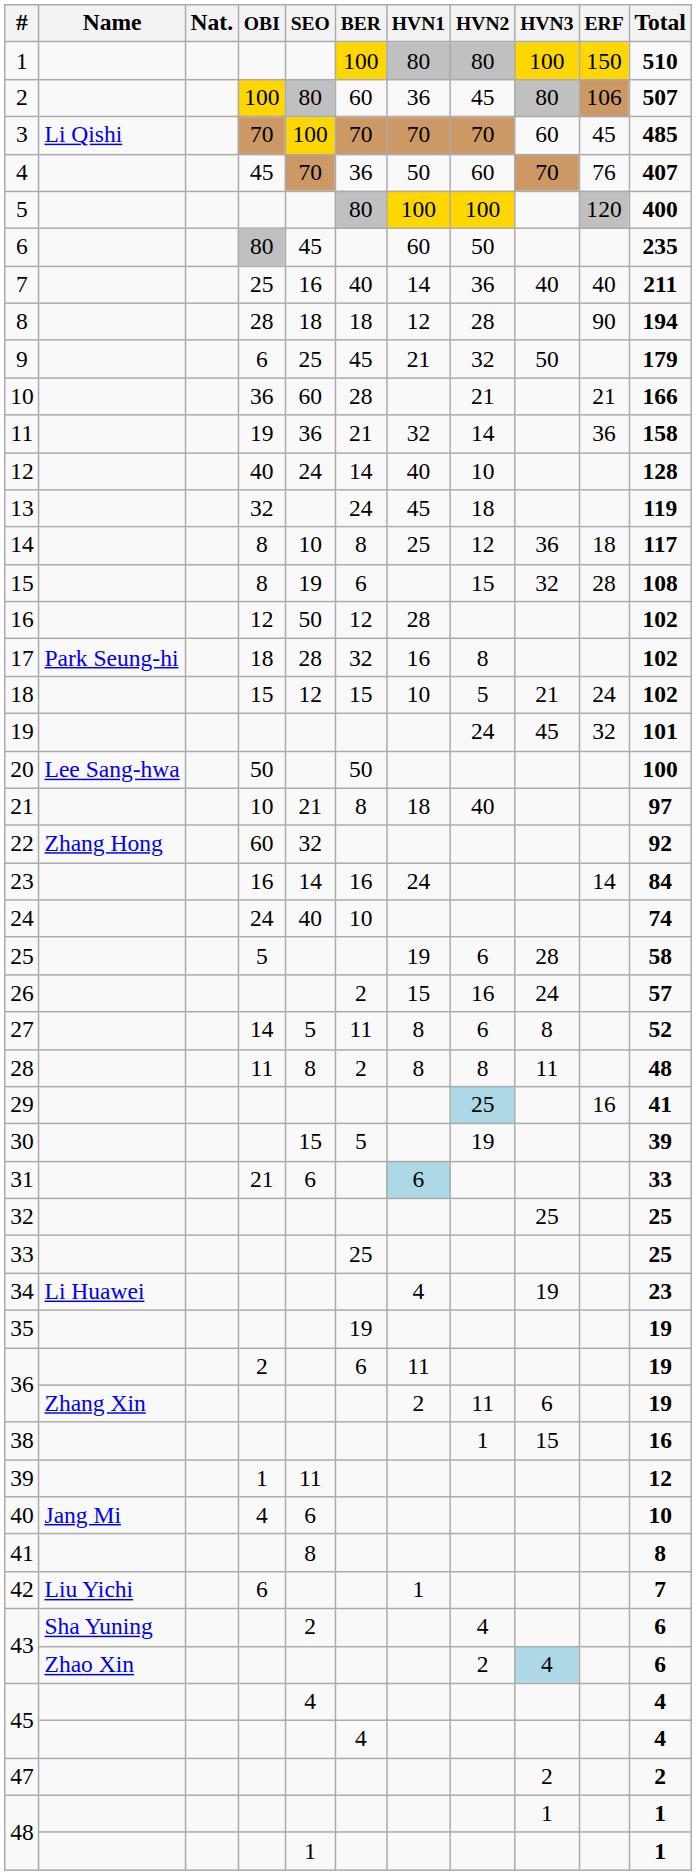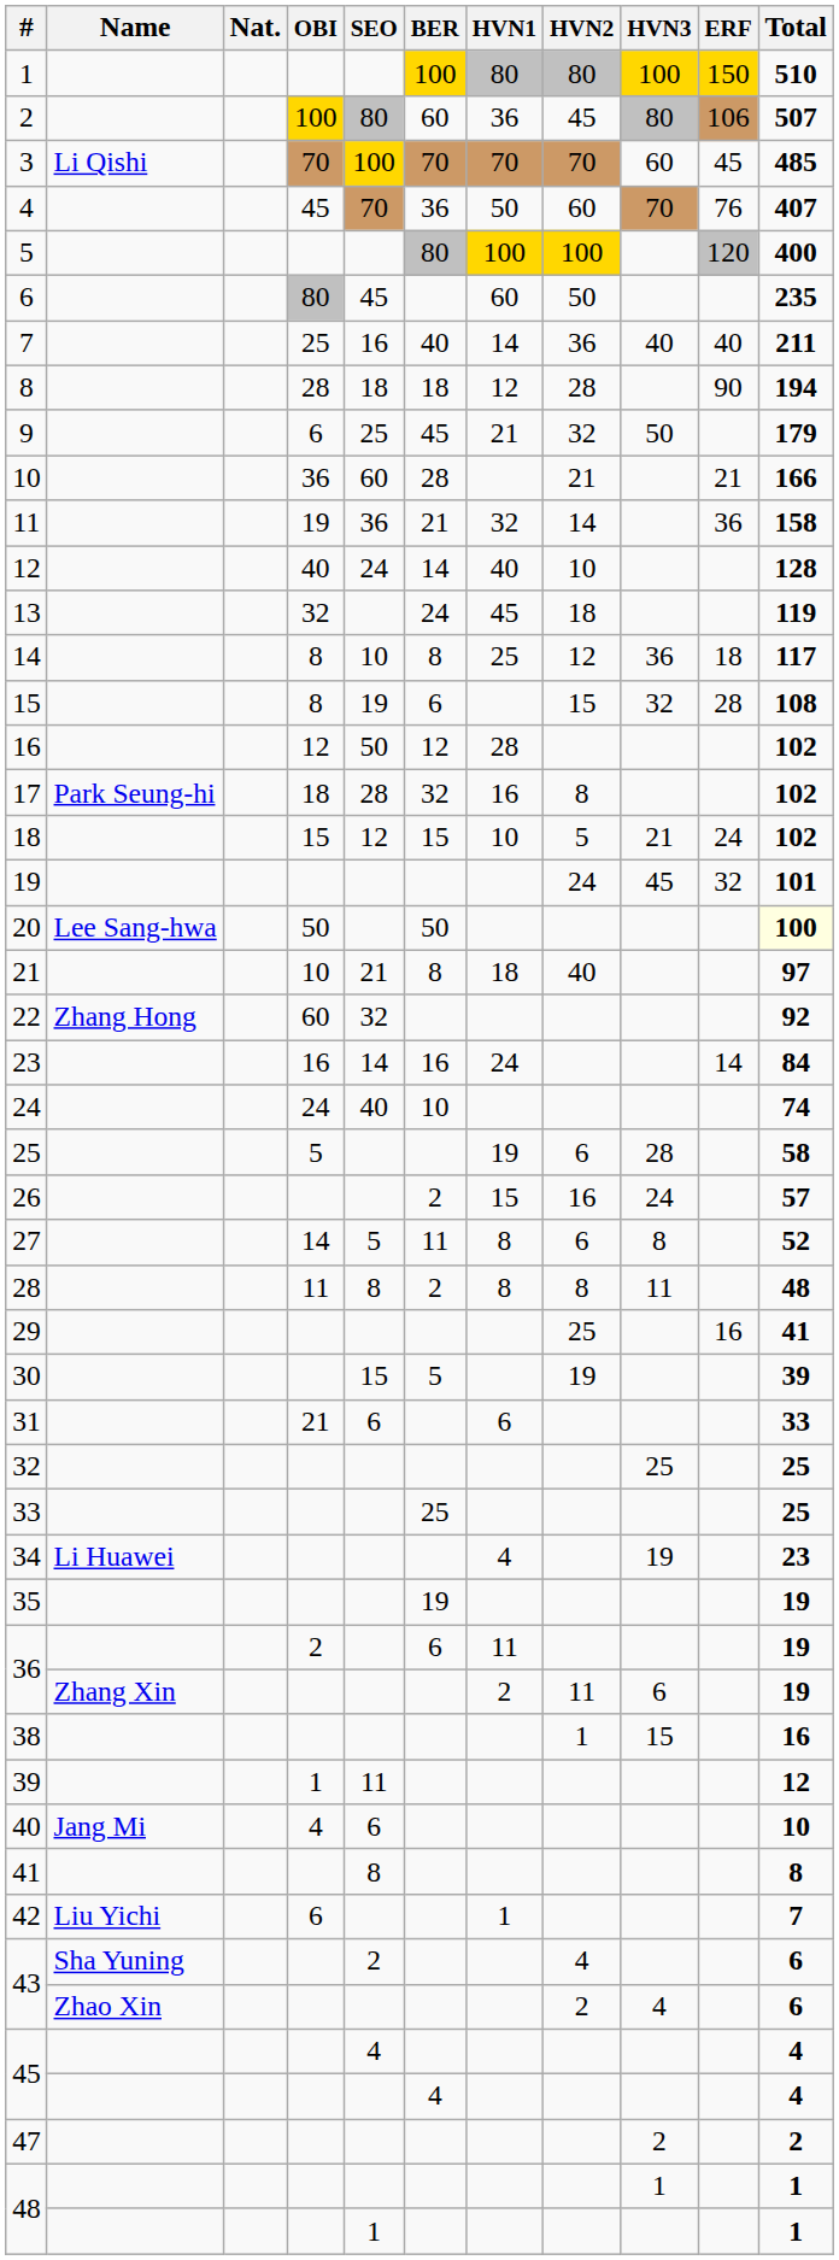20 | Total: no background -> lightyellow background
29 | HVN2: lightblue background -> no background
31 | HVN1: lightblue background -> no background
43 / Zhao Xin | HVN3: lightblue background -> no background
